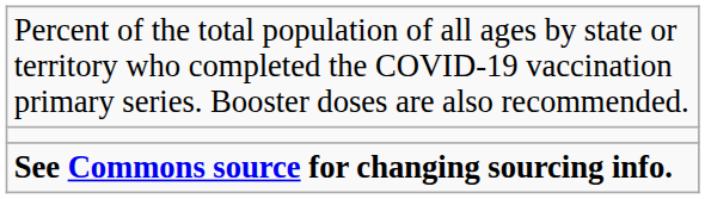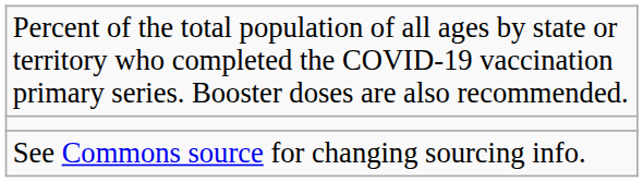row 3 | column 1: bold -> normal
